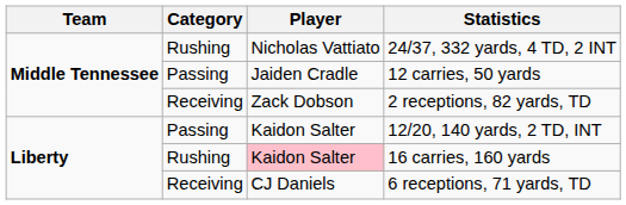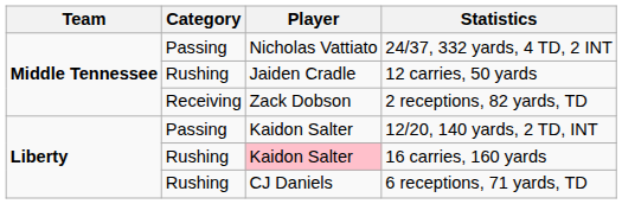24/37, 332 yards, 4 TD, 2 INT | Category: Rushing -> Passing
12 carries, 50 yards | Category: Passing -> Rushing
6 receptions, 71 yards, TD | Category: Receiving -> Rushing
